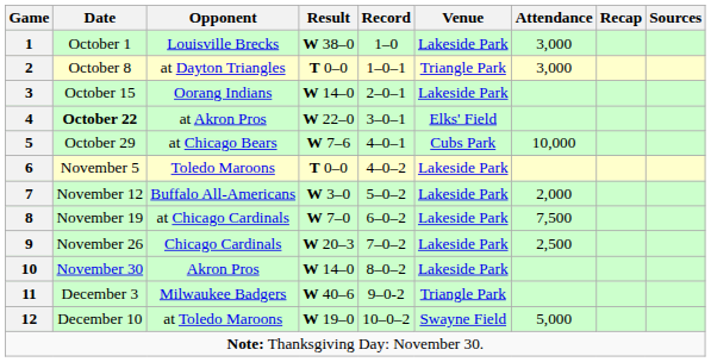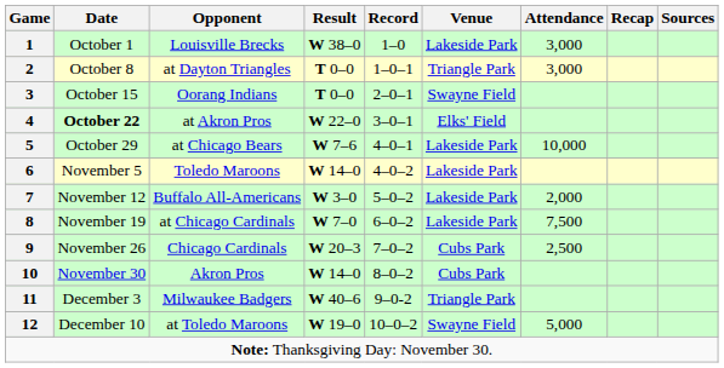3 | Result: W 14–0 -> T 0–0
3 | Venue: Lakeside Park -> Swayne Field
5 | Venue: Cubs Park -> Lakeside Park
6 | Result: T 0–0 -> W 14–0
9 | Venue: Lakeside Park -> Cubs Park
10 | Venue: Lakeside Park -> Cubs Park
